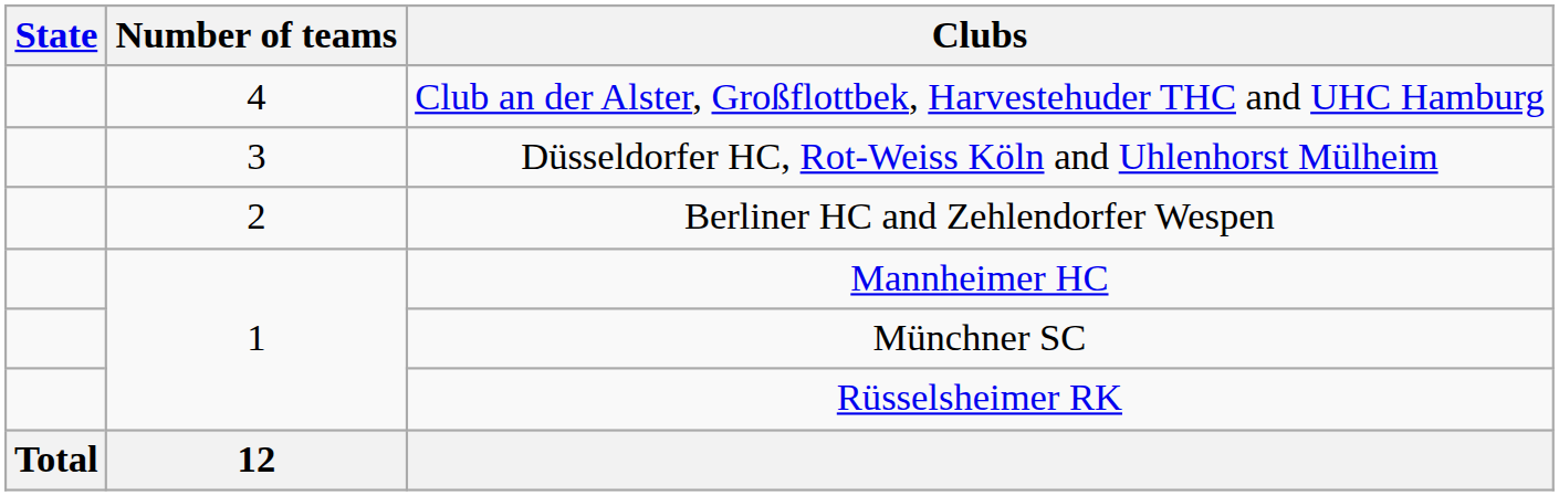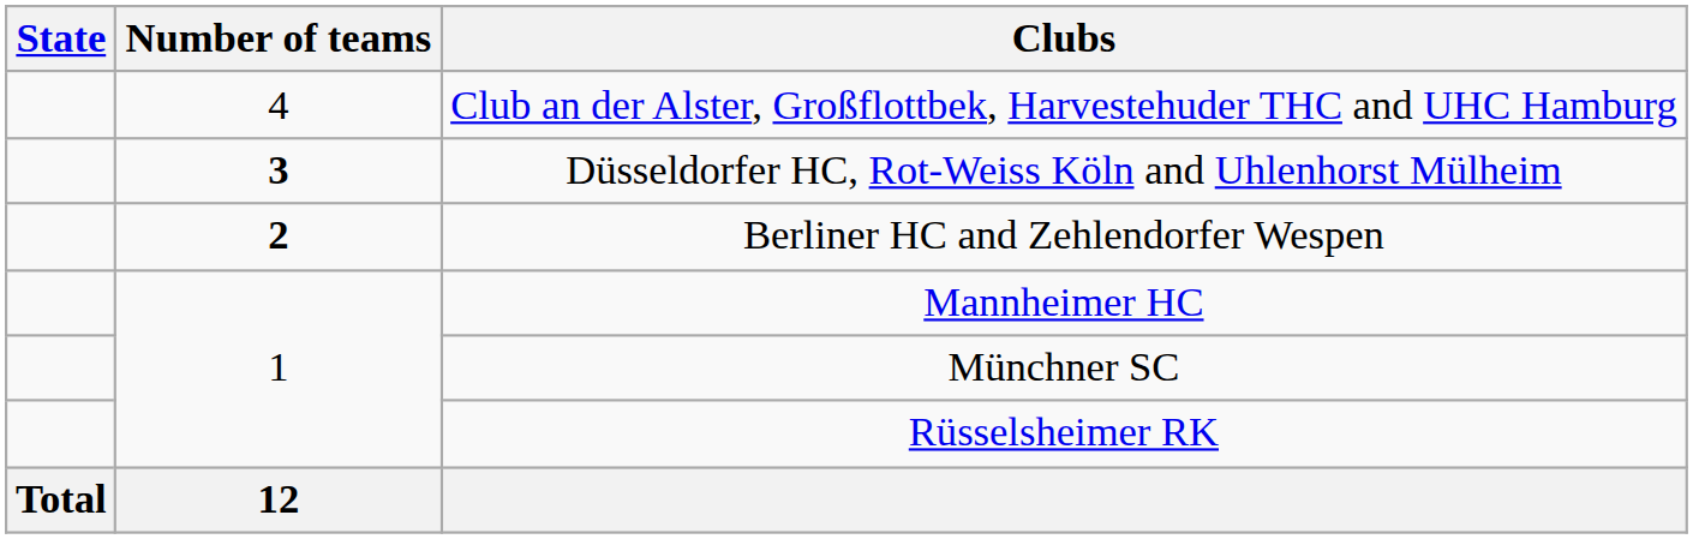Düsseldorfer HC, Rot-Weiss Köln and Uhlenhorst Mülheim | Number of teams: normal -> bold
Berliner HC and Zehlendorfer Wespen | Number of teams: normal -> bold
